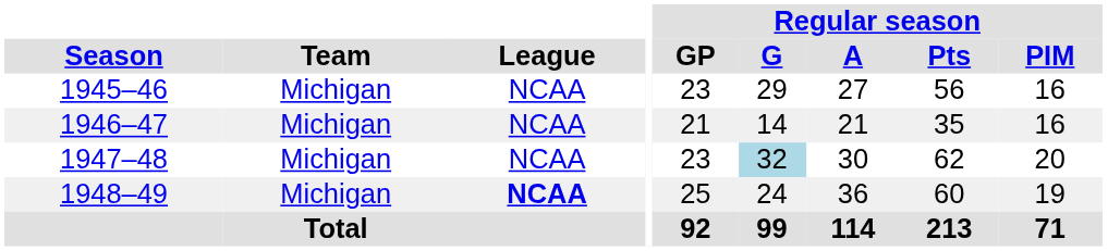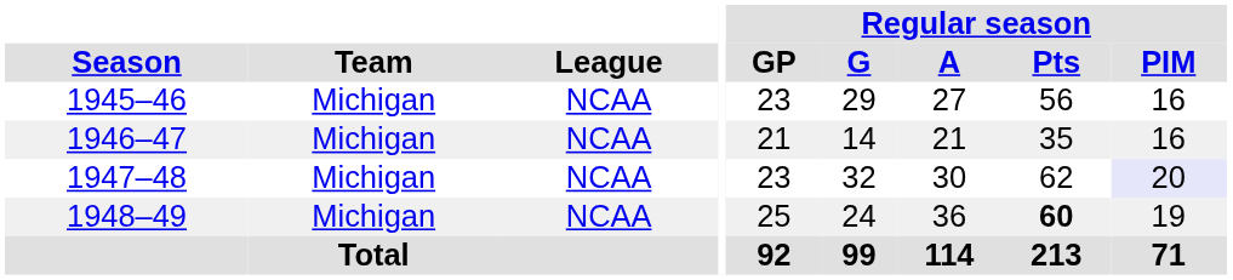1947–48 | Regular season / G: lightblue background -> no background
1947–48 | Regular season / PIM: no background -> lavender background
1948–49 | League: bold -> normal
1948–49 | Regular season / Pts: normal -> bold
